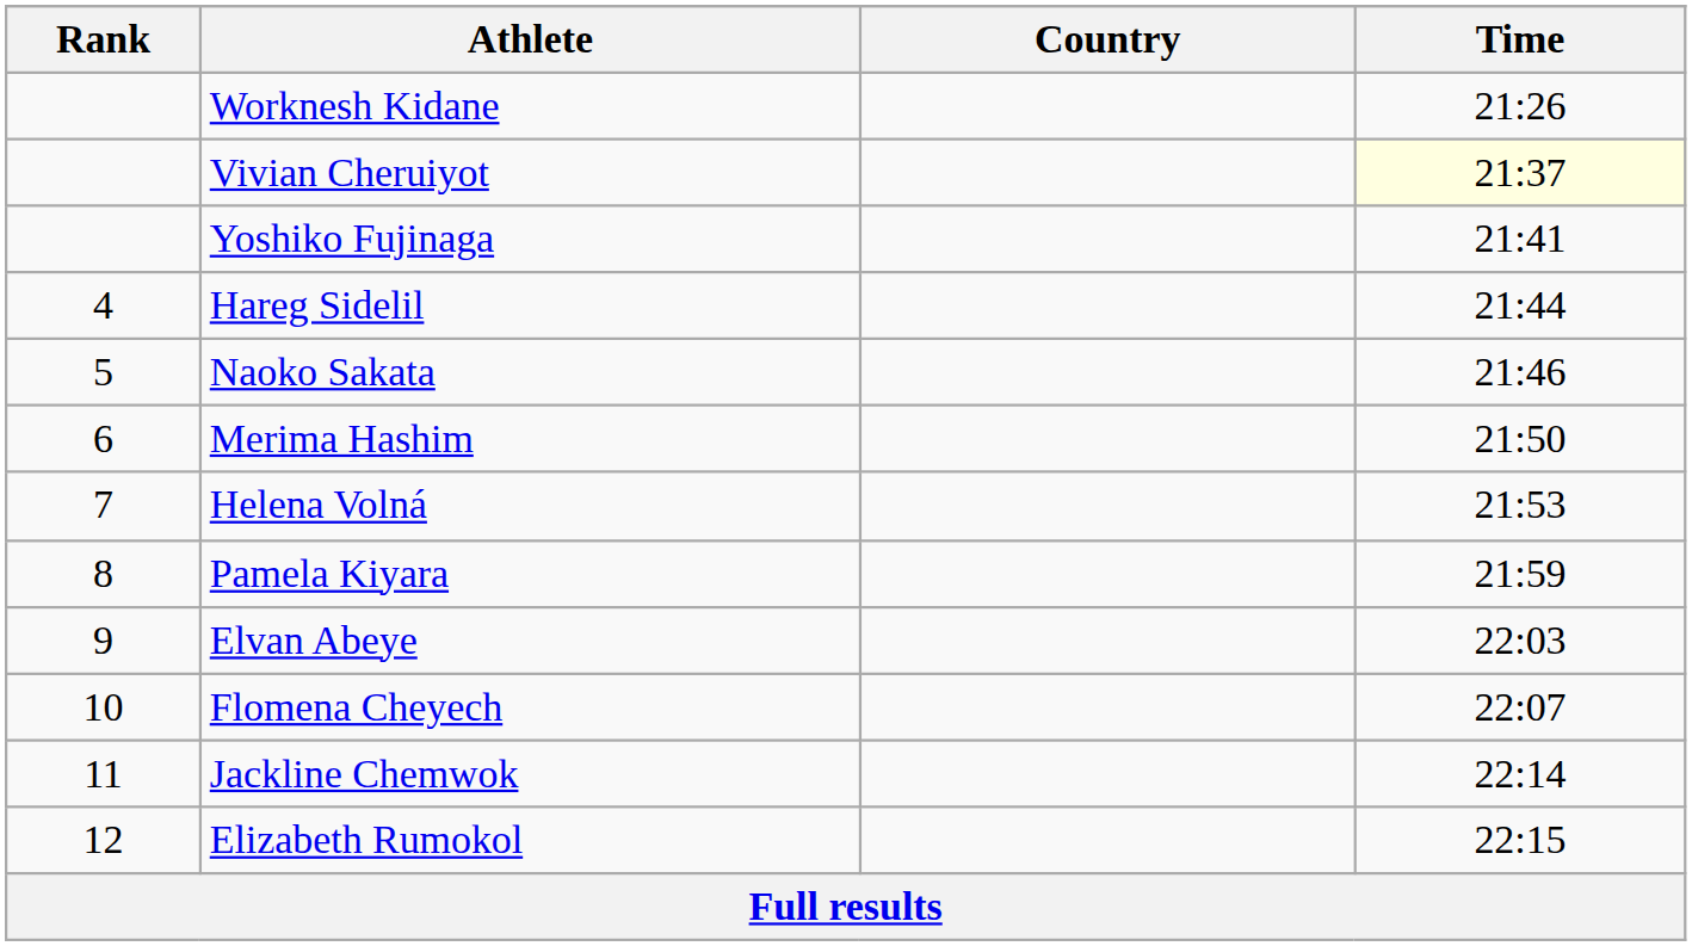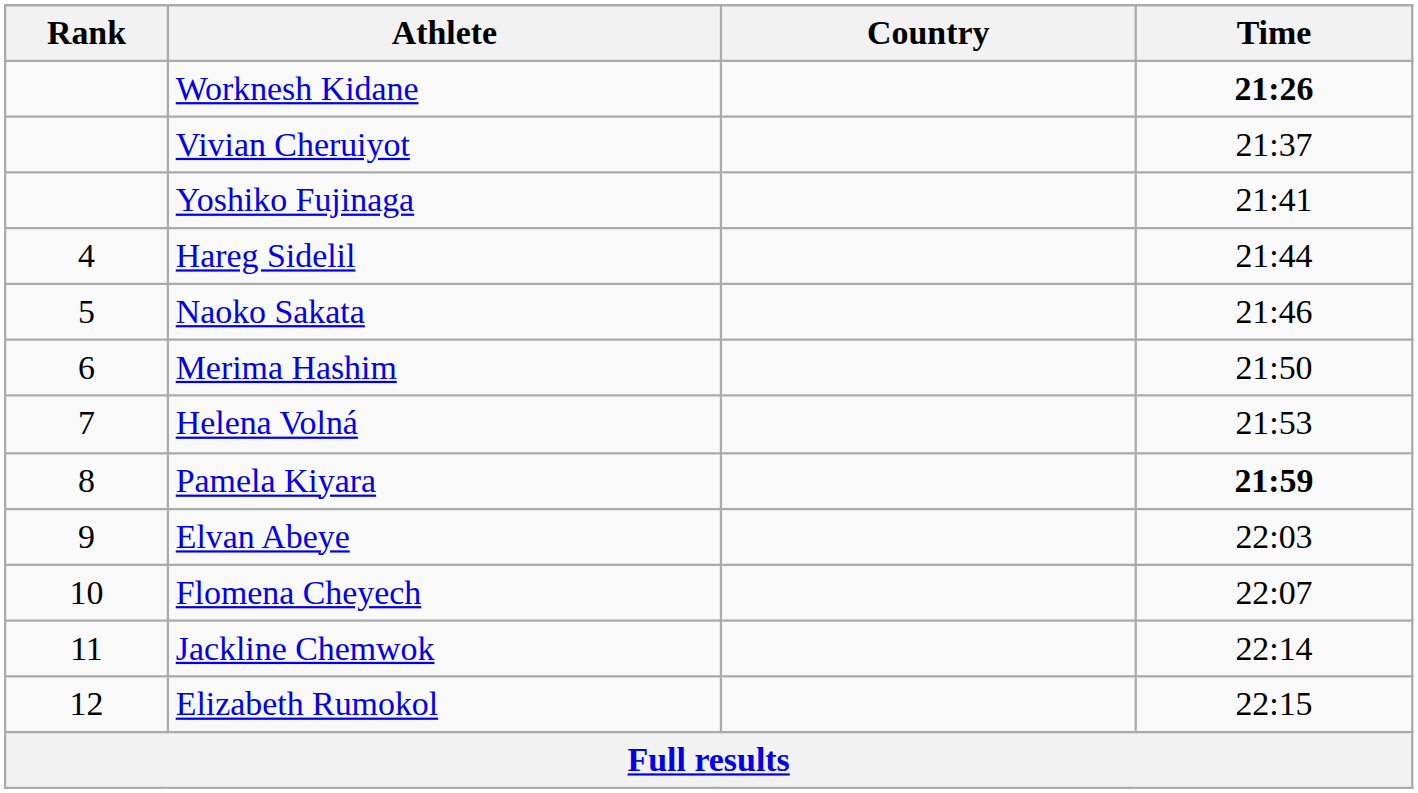Worknesh Kidane | Time: normal -> bold
Vivian Cheruiyot | Time: lightyellow background -> no background
Pamela Kiyara | Time: normal -> bold
